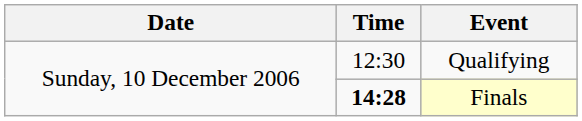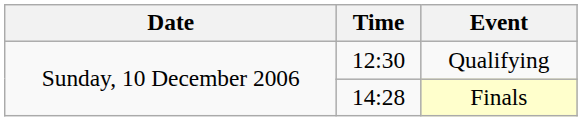Finals | Time: bold -> normal
